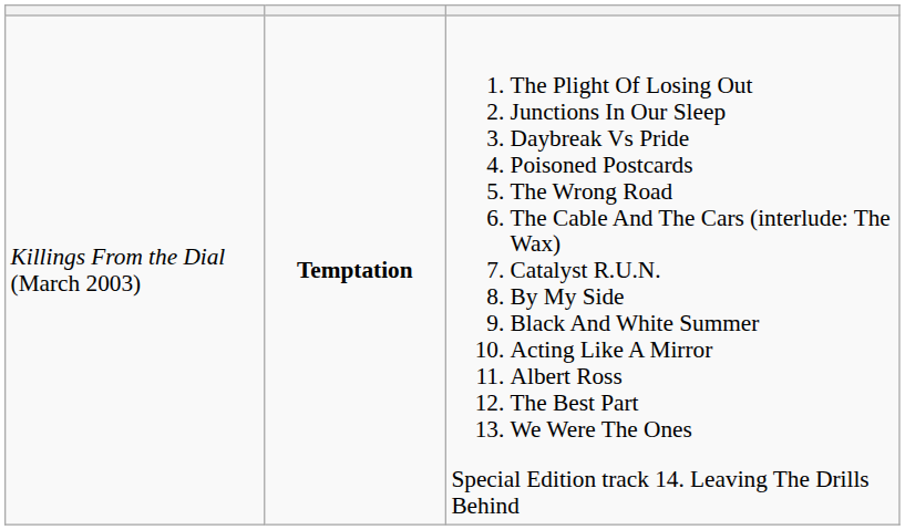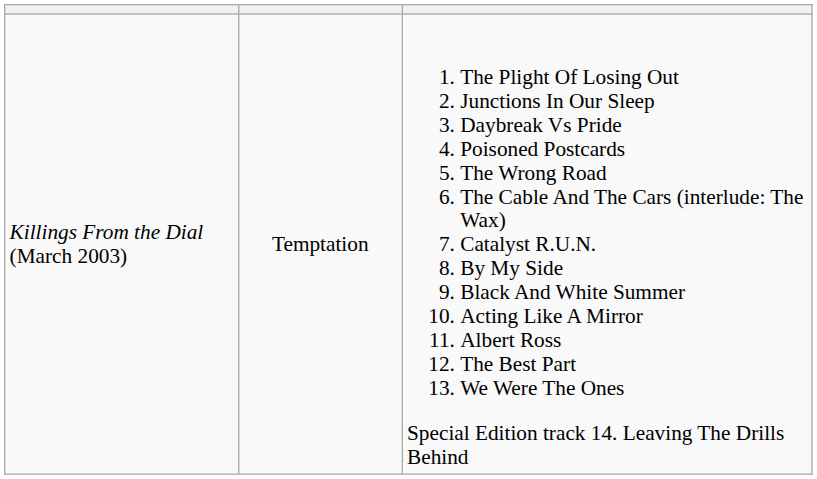Killings From the Dial (March 2003) | column 2: bold -> normal
